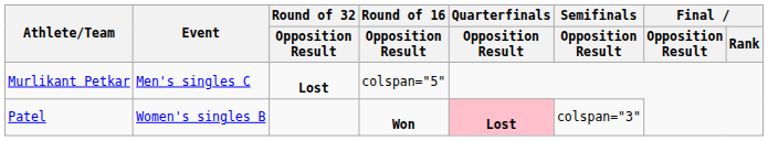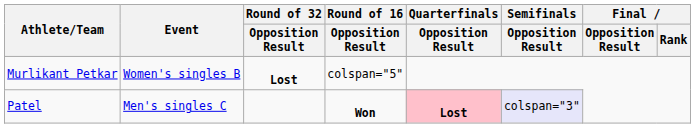Murlikant Petkar | Event: Men's singles C -> Women's singles B
Patel | Event: Women's singles B -> Men's singles C
Patel | Semifinals / Opposition Result: no background -> lavender background
